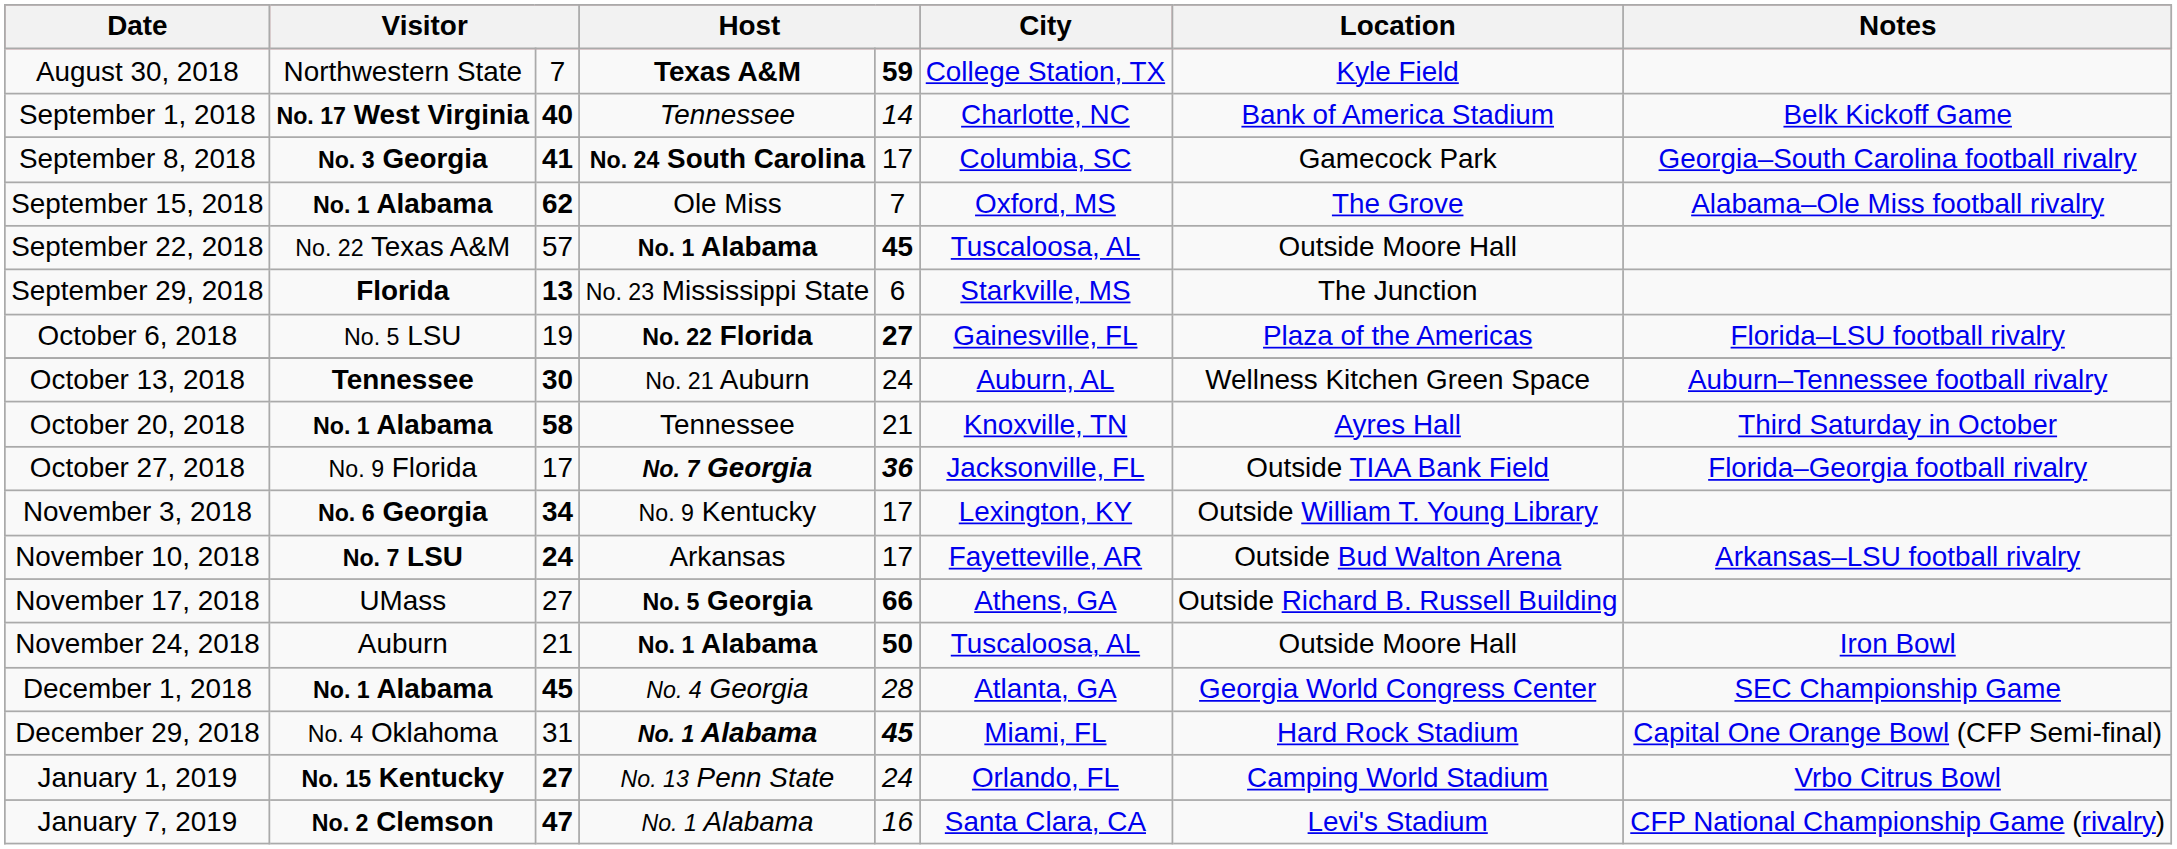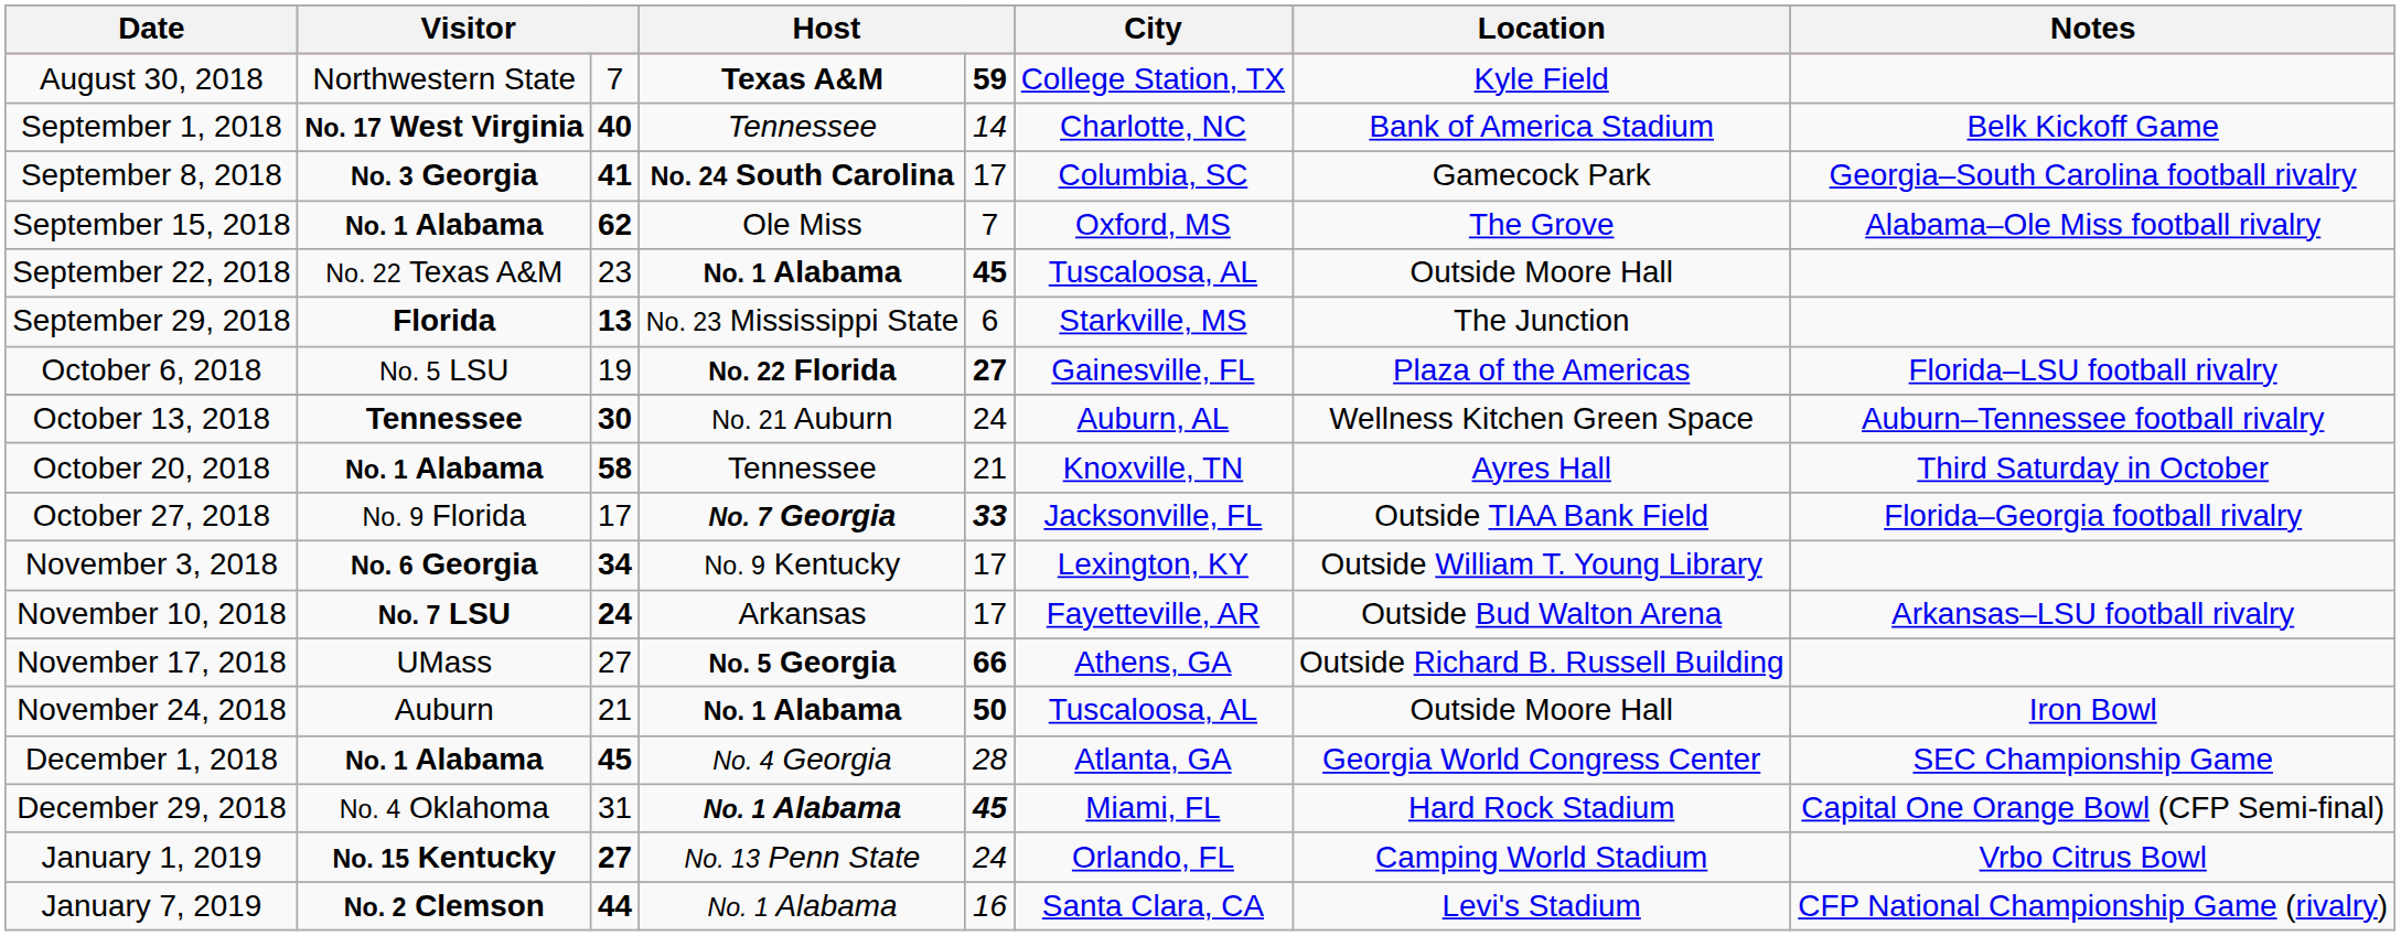September 22, 2018 | column 3: 57 -> 23
October 27, 2018 | column 5: 36 -> 33
January 7, 2019 | column 3: 47 -> 44
